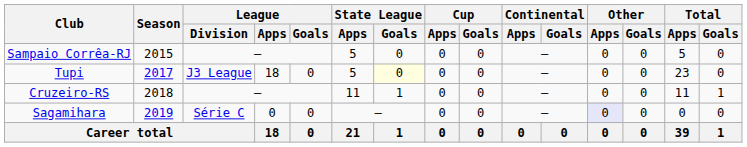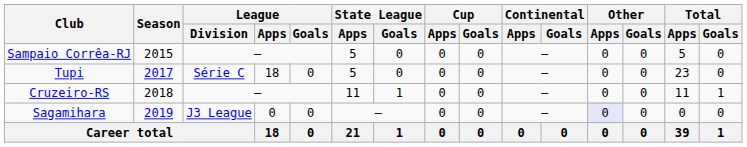Tupi | League / Division: J3 League -> Série C
Tupi | State League / Goals: lightyellow background -> no background
Sagamihara | League / Division: Série C -> J3 League
